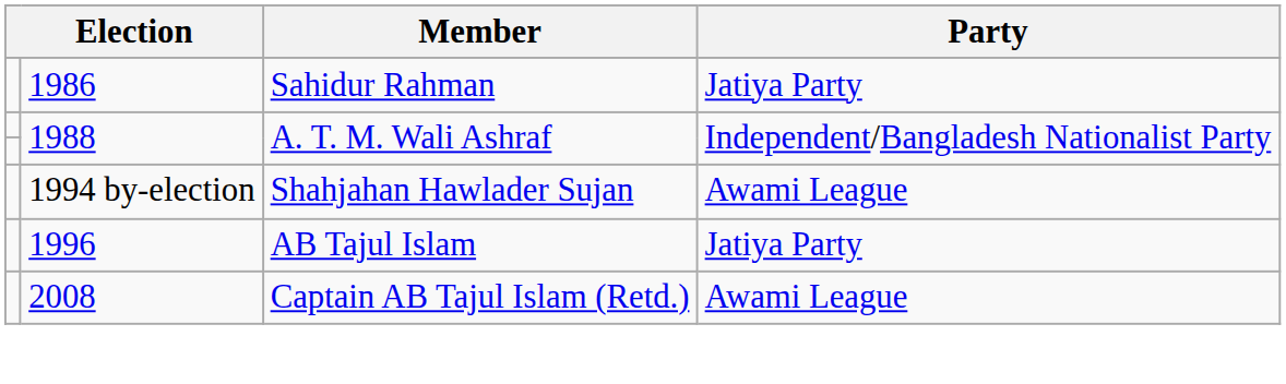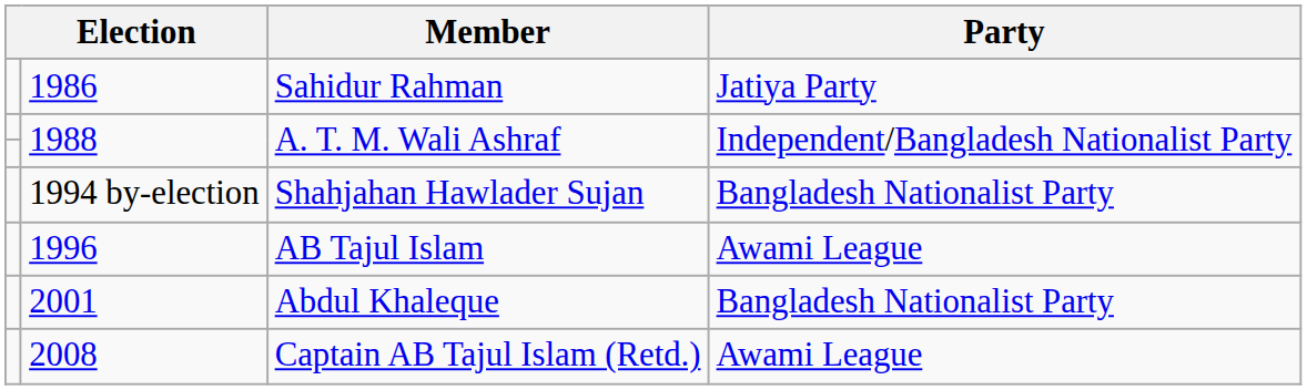1994 by-election | Party: Awami League -> Bangladesh Nationalist Party
1996 | Party: Jatiya Party -> Awami League
+ row: 2001 | Abdul Khaleque | Bangladesh Nationalist Party
